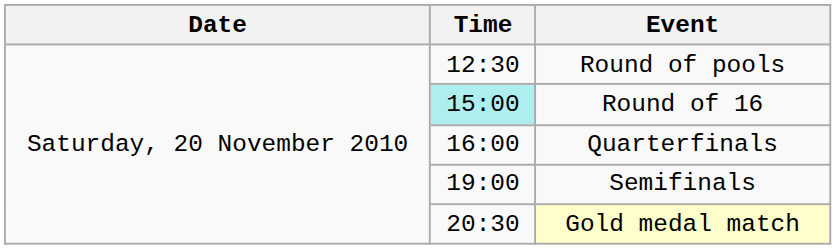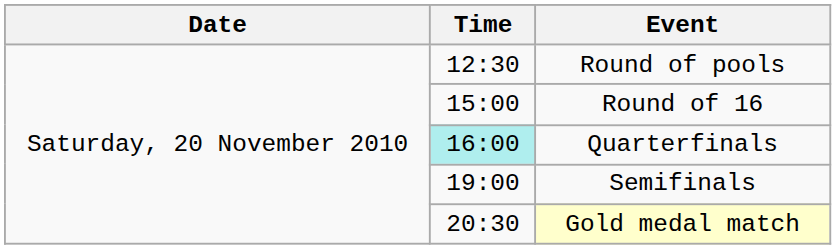Round of 16 | Time: paleturquoise background -> no background
Quarterfinals | Time: no background -> paleturquoise background
